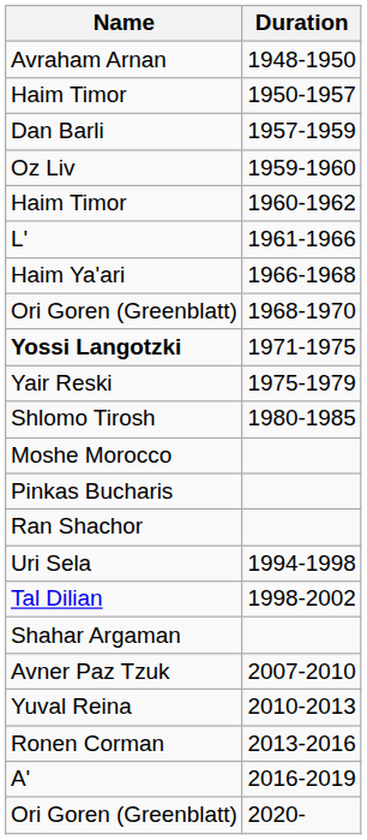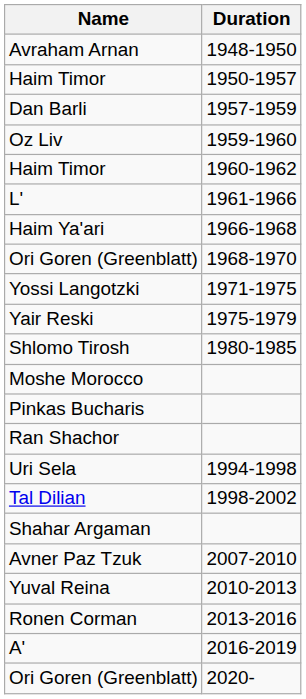row 10 | Name: bold -> normal
